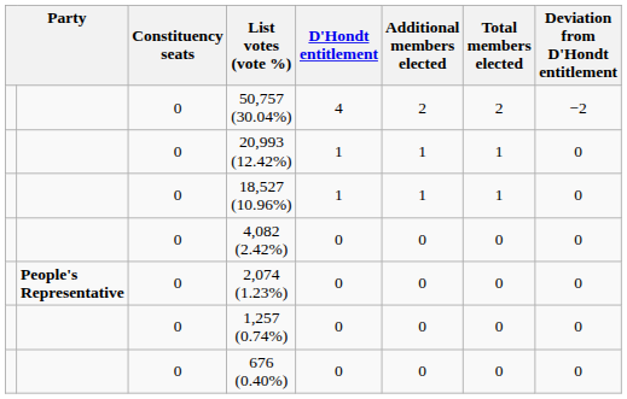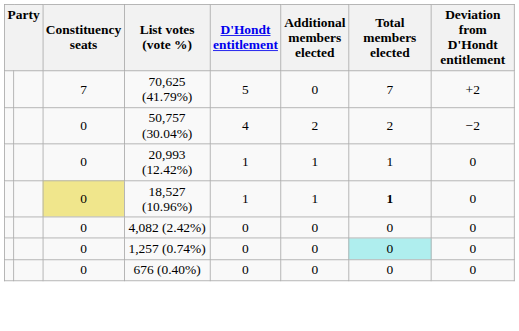+ row: 7 | 70,625 (41.79%) | 5 | 0 | 7 | +2
18,527 (10.96%) | Constituency seats: no background -> khaki background
18,527 (10.96%) | Total members elected: normal -> bold
- row: People's Representative | 0 | 2,074 (1.23%) | 0 | 0 | 0 | 0
1,257 (0.74%) | Total members elected: no background -> paleturquoise background
